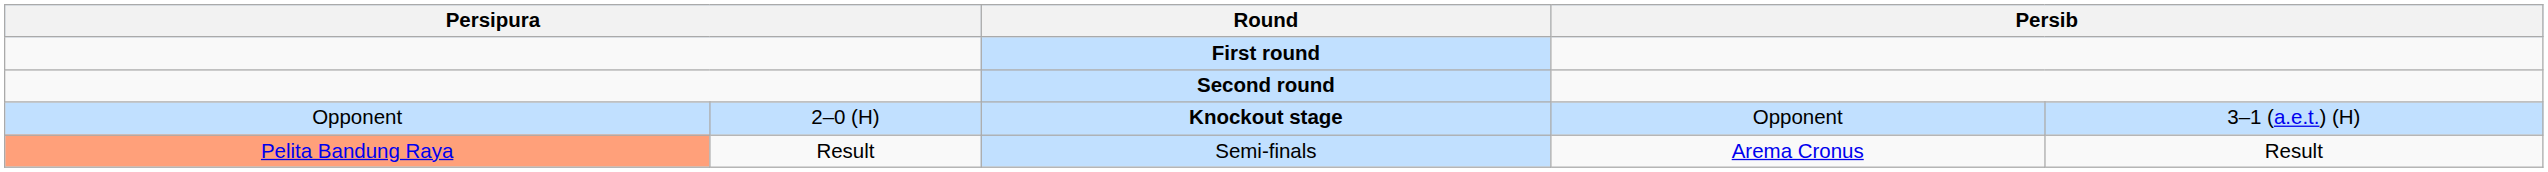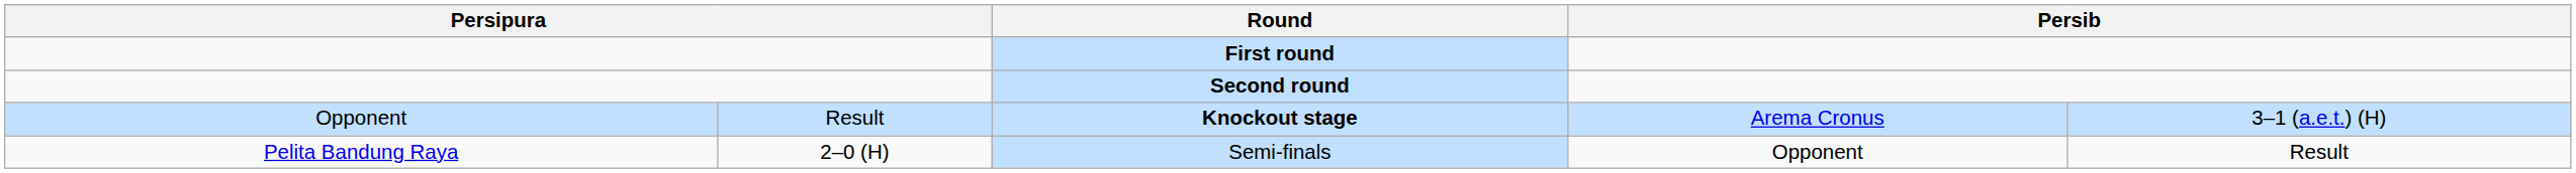Knockout stage | column 2: 2–0 (H) -> Result
Knockout stage | column 4: Opponent -> Arema Cronus
Semi-finals | column 1: lightsalmon background -> no background
Semi-finals | column 2: Result -> 2–0 (H)
Semi-finals | column 4: Arema Cronus -> Opponent
